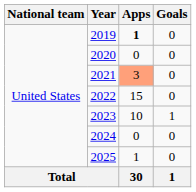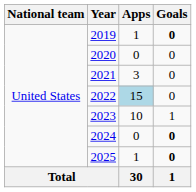2019 | Apps: bold -> normal
2019 | Goals: normal -> bold
2021 | Apps: lightsalmon background -> no background
2022 | Apps: no background -> lightblue background
2024 | Goals: normal -> bold
2025 | Goals: normal -> bold
